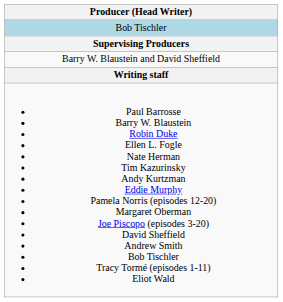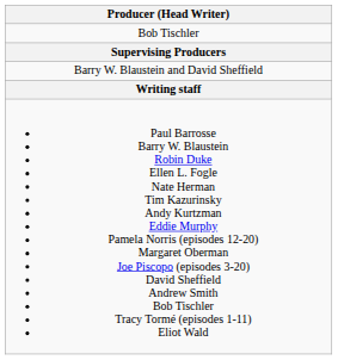row 2 | column 1: lightblue background -> no background
